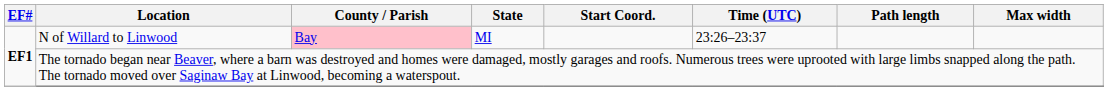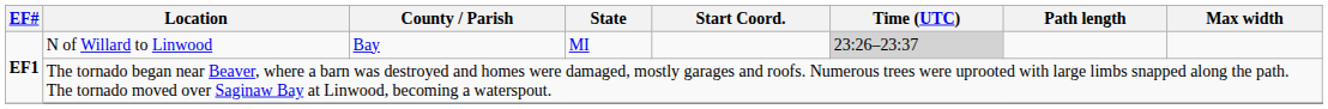N of Willard to Linwood | County / Parish: pink background -> no background
N of Willard to Linwood | Time (UTC): no background -> lightgrey background
